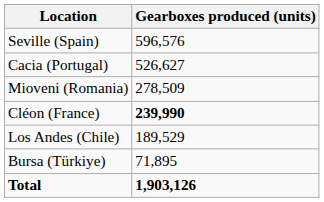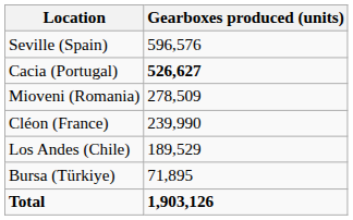Cacia (Portugal) | Gearboxes produced (units): normal -> bold
Cléon (France) | Gearboxes produced (units): bold -> normal
